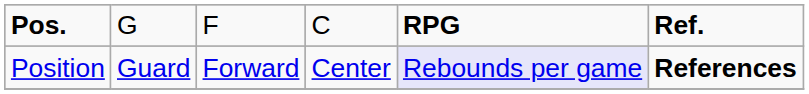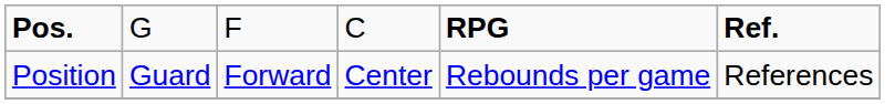Position | column 5: lavender background -> no background
Position | column 6: bold -> normal
